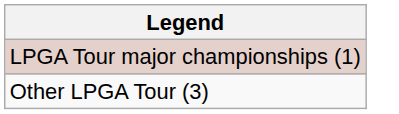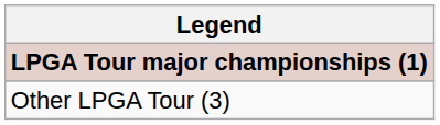row 2 | column 1: normal -> bold
